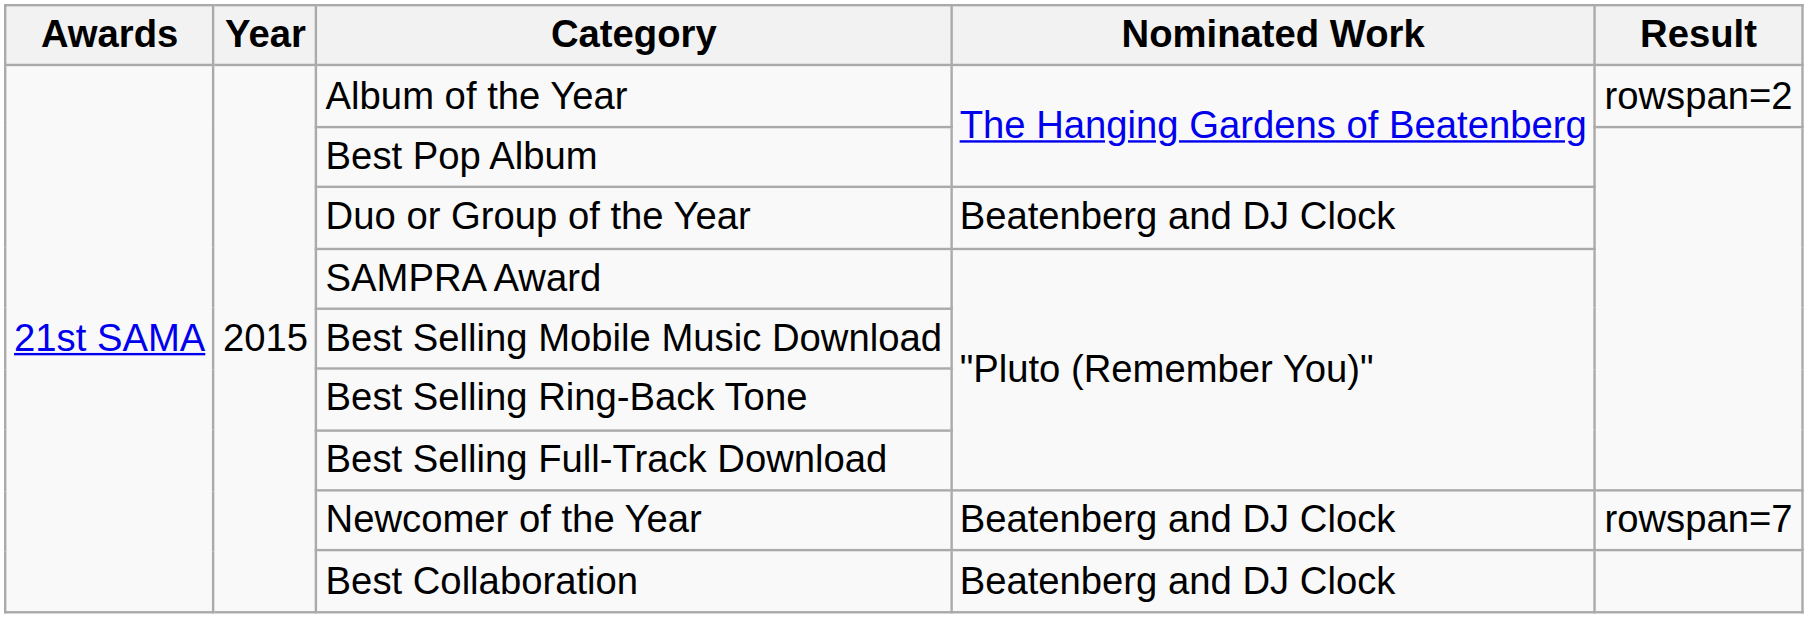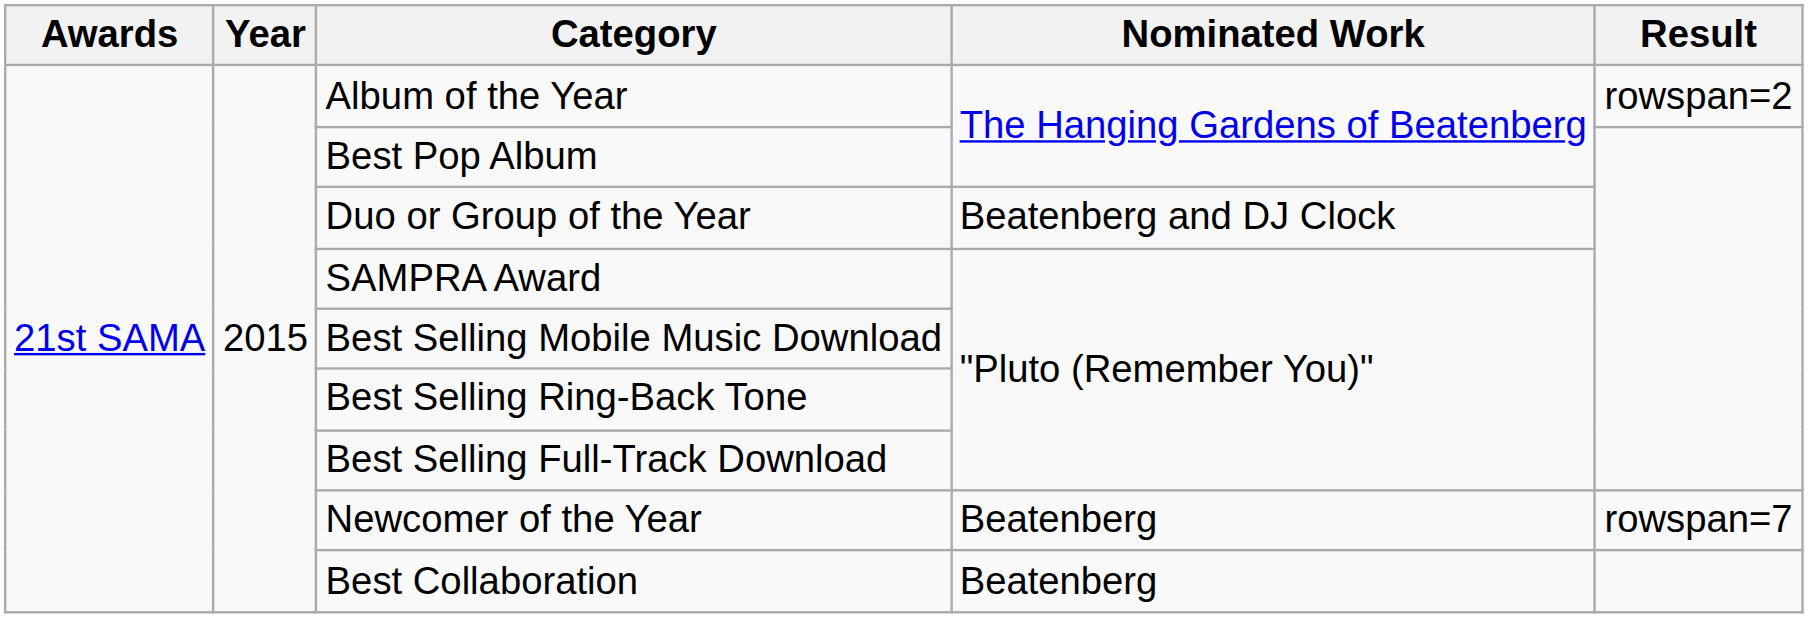Newcomer of the Year | Nominated Work: Beatenberg and DJ Clock -> Beatenberg
Best Collaboration | Nominated Work: Beatenberg and DJ Clock -> Beatenberg
